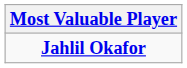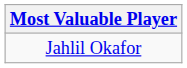row 2 | column 1: bold -> normal
